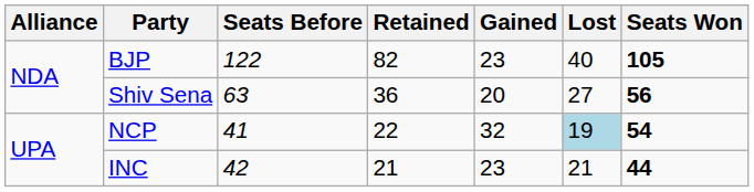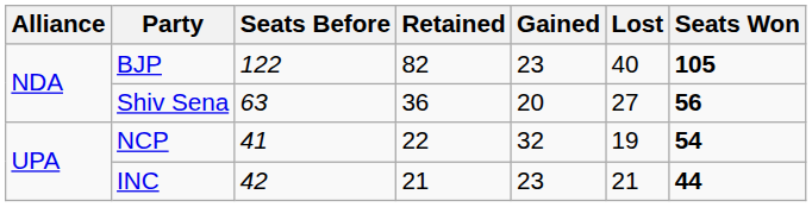NCP | Lost: lightblue background -> no background
